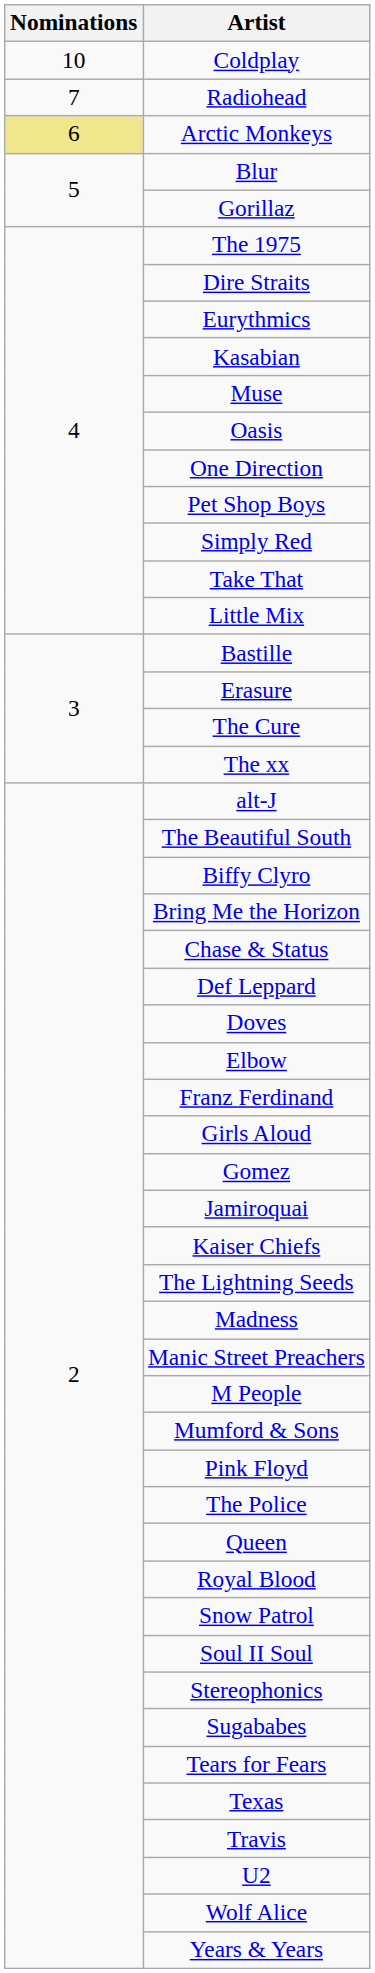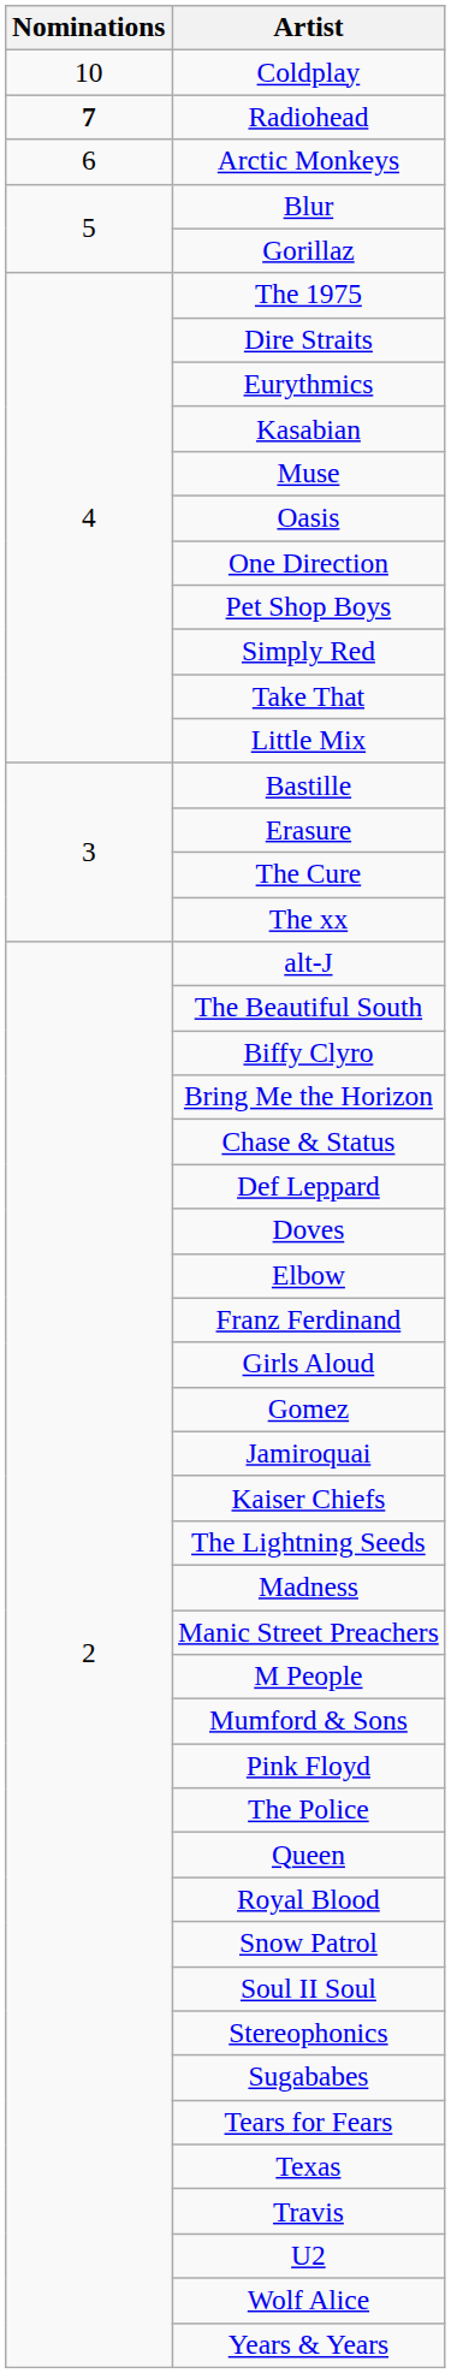Radiohead | Nominations: normal -> bold
Arctic Monkeys | Nominations: khaki background -> no background
